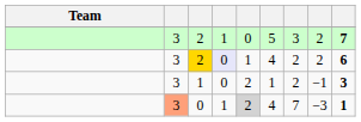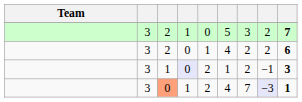row 3 | column 3: gold background -> no background
row 3 | column 4: lavender background -> no background
row 4 | column 4: no background -> lavender background
row 5 | column 2: lightsalmon background -> no background
row 5 | column 3: no background -> lightsalmon background
row 5 | column 5: lightgrey background -> no background
row 5 | column 8: no background -> lavender background
